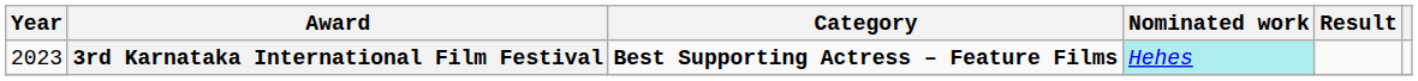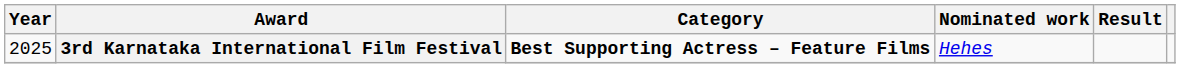row 2 | Year: 2023 -> 2025
row 2 | Nominated work: paleturquoise background -> no background
